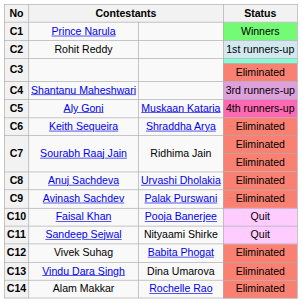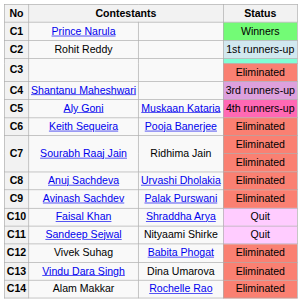C6 | column 3: Shraddha Arya -> Pooja Banerjee
C10 | column 3: Pooja Banerjee -> Shraddha Arya
